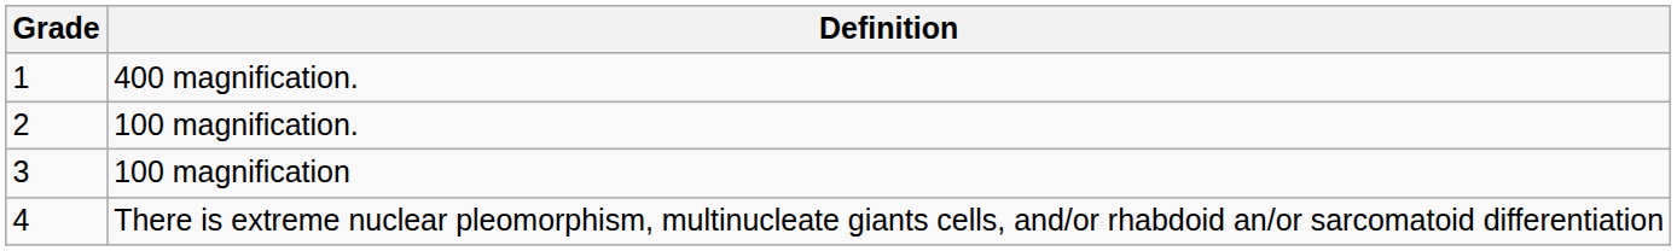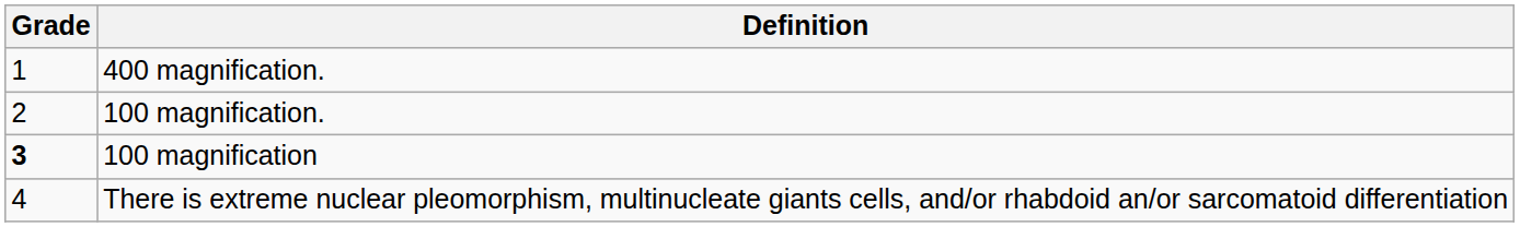100 magnification | Grade: normal -> bold
